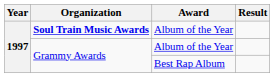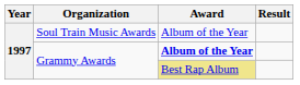Soul Train Music Awards | Organization: bold -> normal
Grammy Awards / Album of the Year | Award: normal -> bold
Grammy Awards / Best Rap Album | Award: no background -> khaki background
